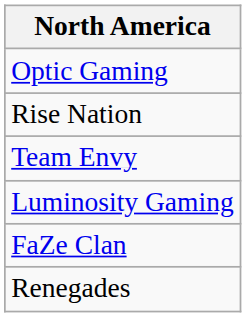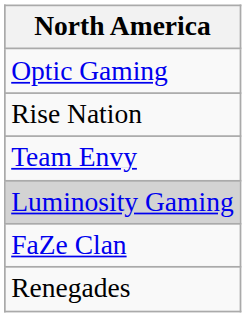row 5 | column 1: no background -> lightgrey background
